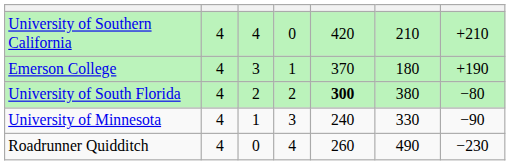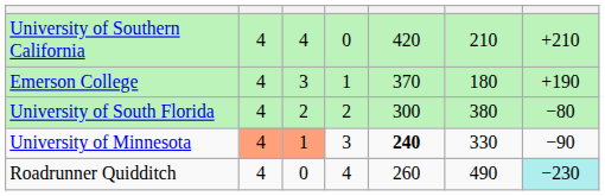University of South Florida | column 5: bold -> normal
University of Minnesota | column 2: no background -> lightsalmon background
University of Minnesota | column 3: no background -> lightsalmon background
University of Minnesota | column 5: normal -> bold
Roadrunner Quidditch | column 7: no background -> paleturquoise background
